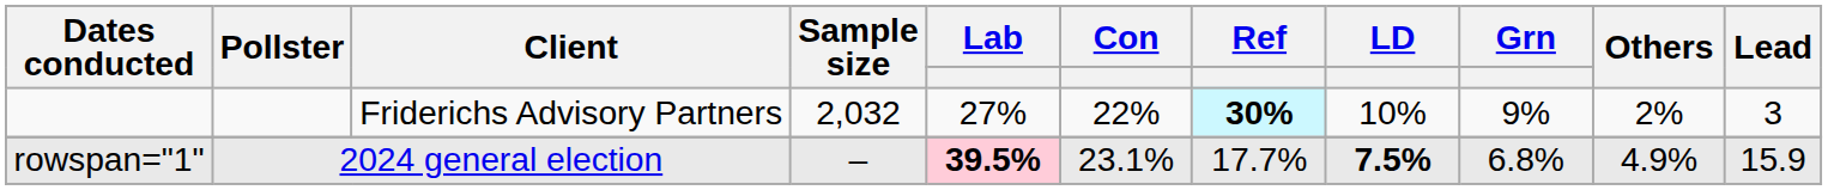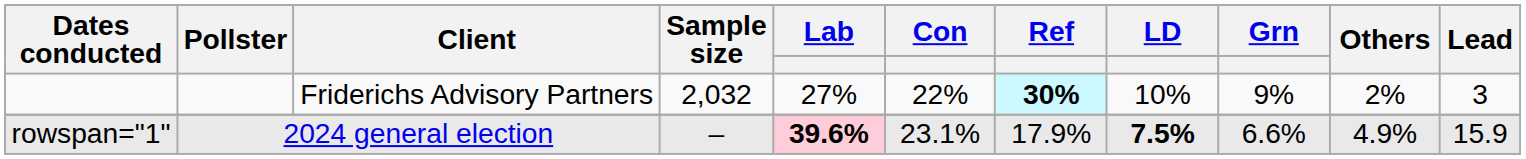rowspan="1" | Lab: 39.5% -> 39.6%
rowspan="1" | Ref: 17.7% -> 17.9%
rowspan="1" | Grn: 6.8% -> 6.6%
